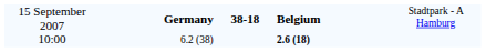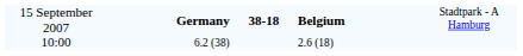6.2 (38) | column 4: bold -> normal
